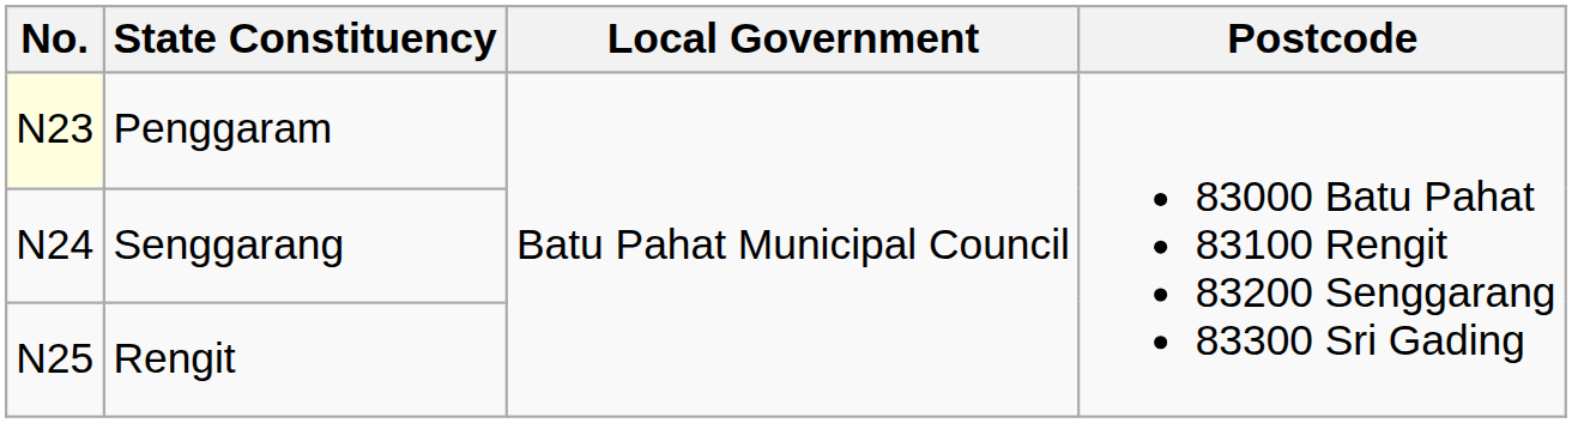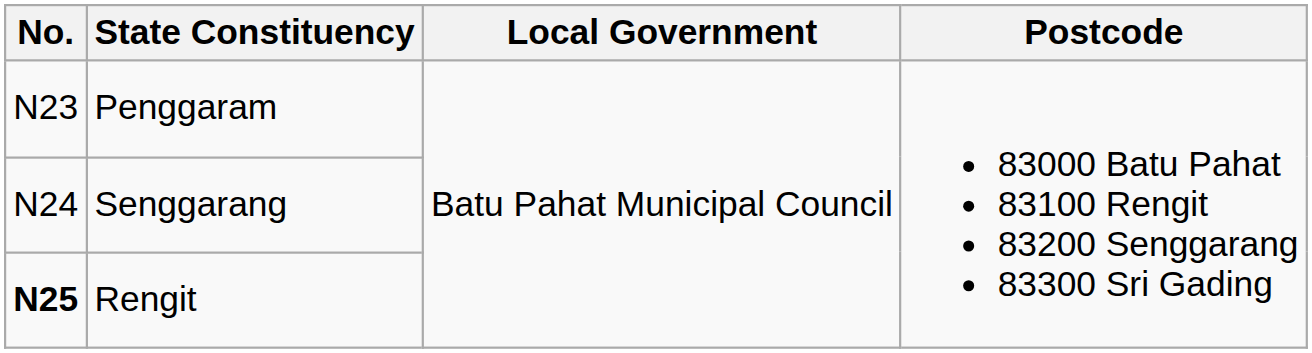Penggaram | No.: lightyellow background -> no background
Rengit | No.: normal -> bold
